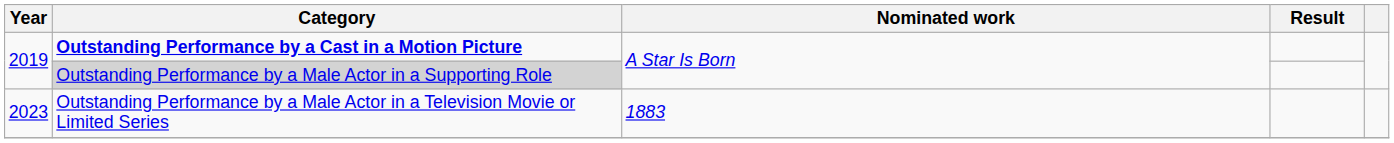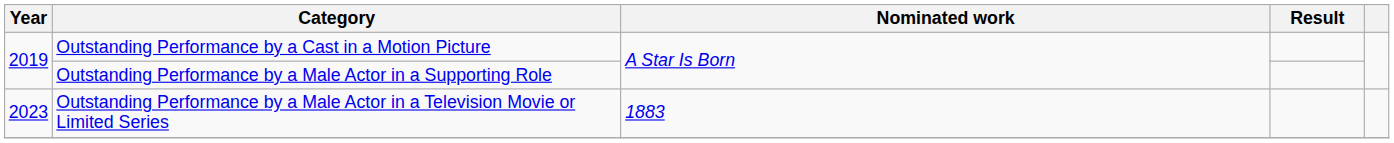Outstanding Performance by a Cast in a Motion Picture | Category: bold -> normal
Outstanding Performance by a Male Actor in a Supporting Role | Category: lightgrey background -> no background
